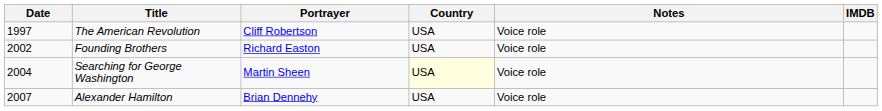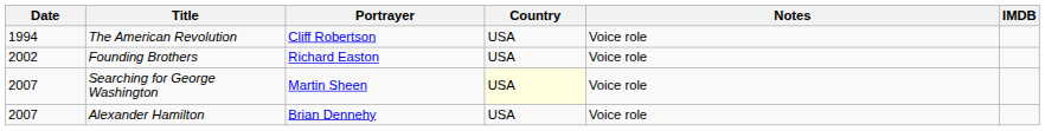The American Revolution | Date: 1997 -> 1994
Searching for George Washington | Date: 2004 -> 2007
